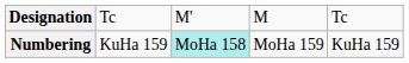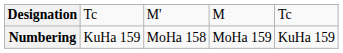Numbering | column 3: paleturquoise background -> no background
